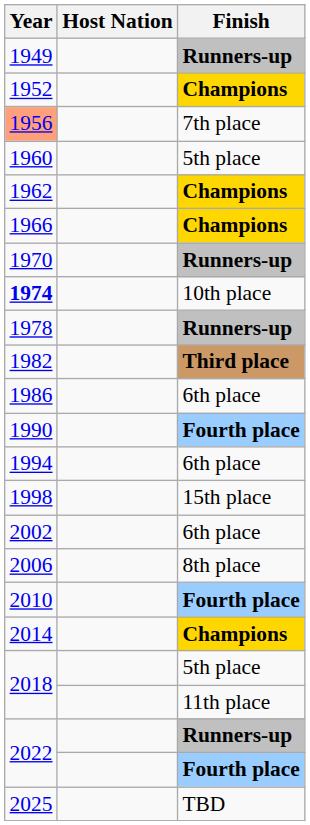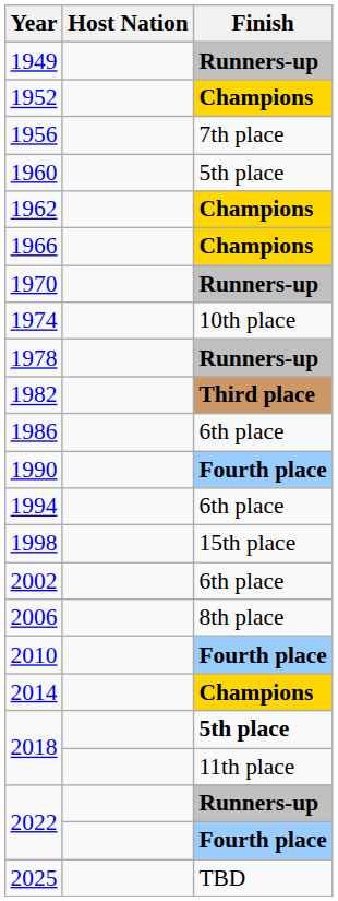1956 | Year: lightsalmon background -> no background
1974 | Year: bold -> normal
2018 / 5th place | Finish: normal -> bold
